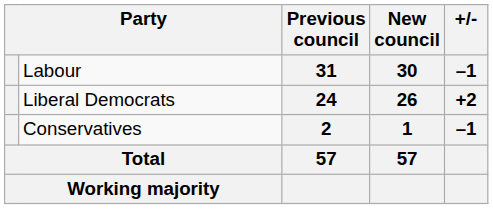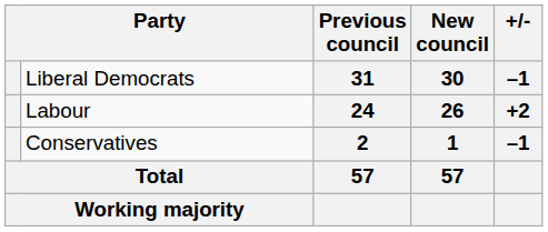31 | column 2: Labour -> Liberal Democrats
24 | column 2: Liberal Democrats -> Labour
